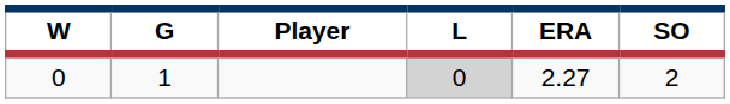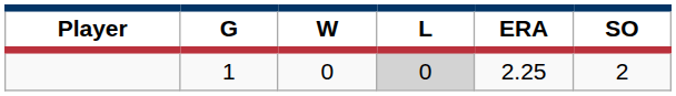columns swapped: Player <-> W
row 2 | ERA: 2.27 -> 2.25
